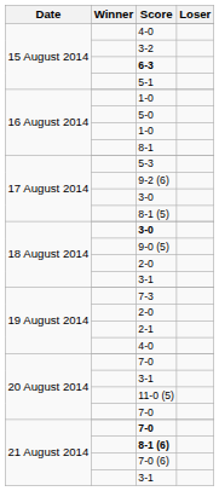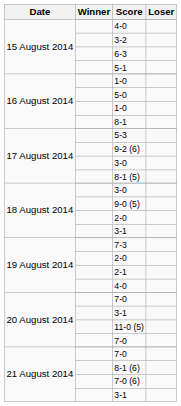6-3 | Score: bold -> normal
18 August 2014 / 3-0 | Score: bold -> normal
21 August 2014 / 7-0 | Score: bold -> normal
8-1 (6) | Score: bold -> normal
